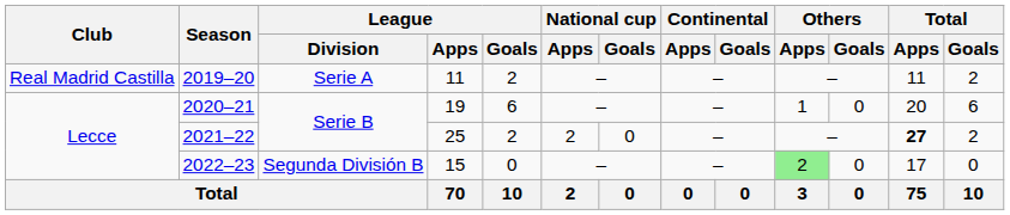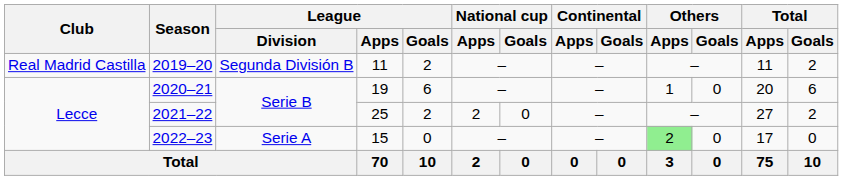2019–20 | League / Division: Serie A -> Segunda División B
2021–22 | Total / Apps: bold -> normal
2022–23 | League / Division: Segunda División B -> Serie A
